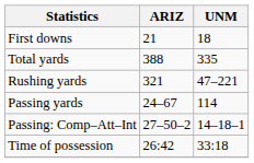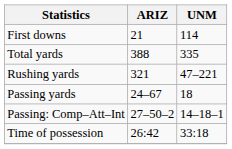First downs | UNM: 18 -> 114
Passing yards | UNM: 114 -> 18
